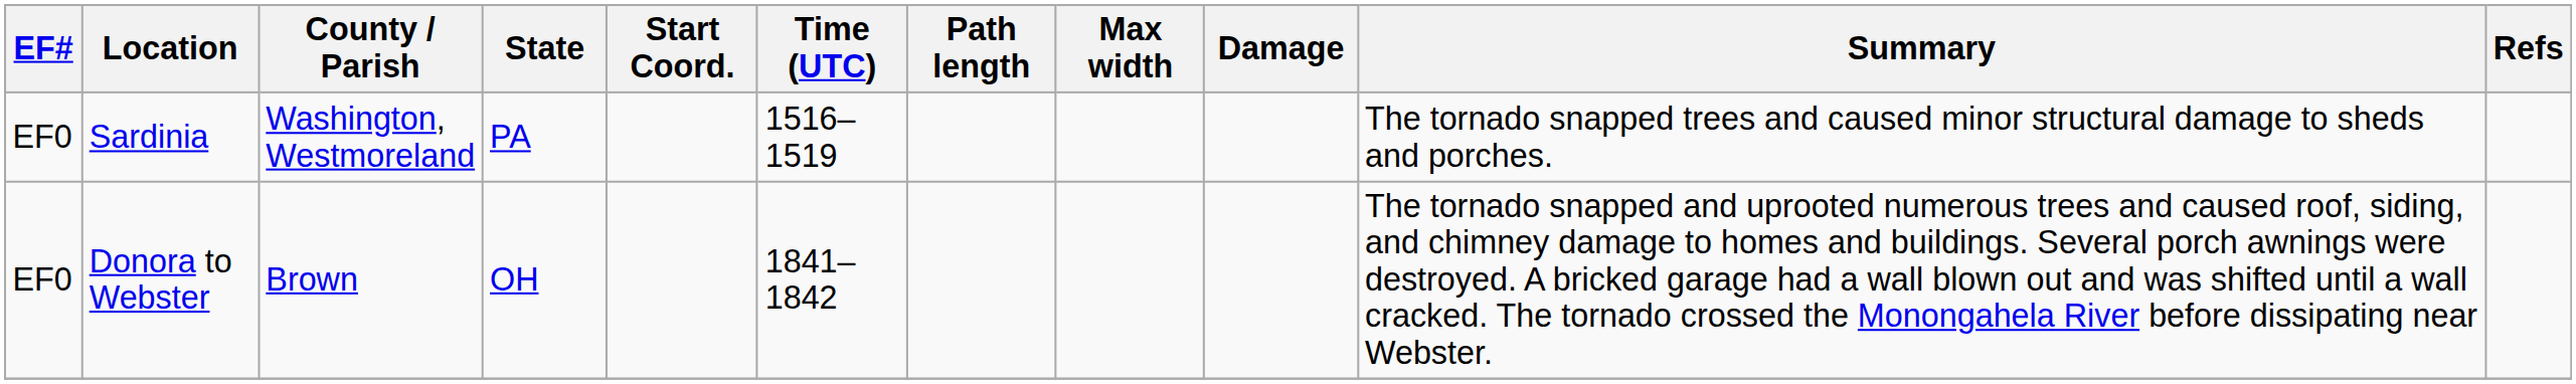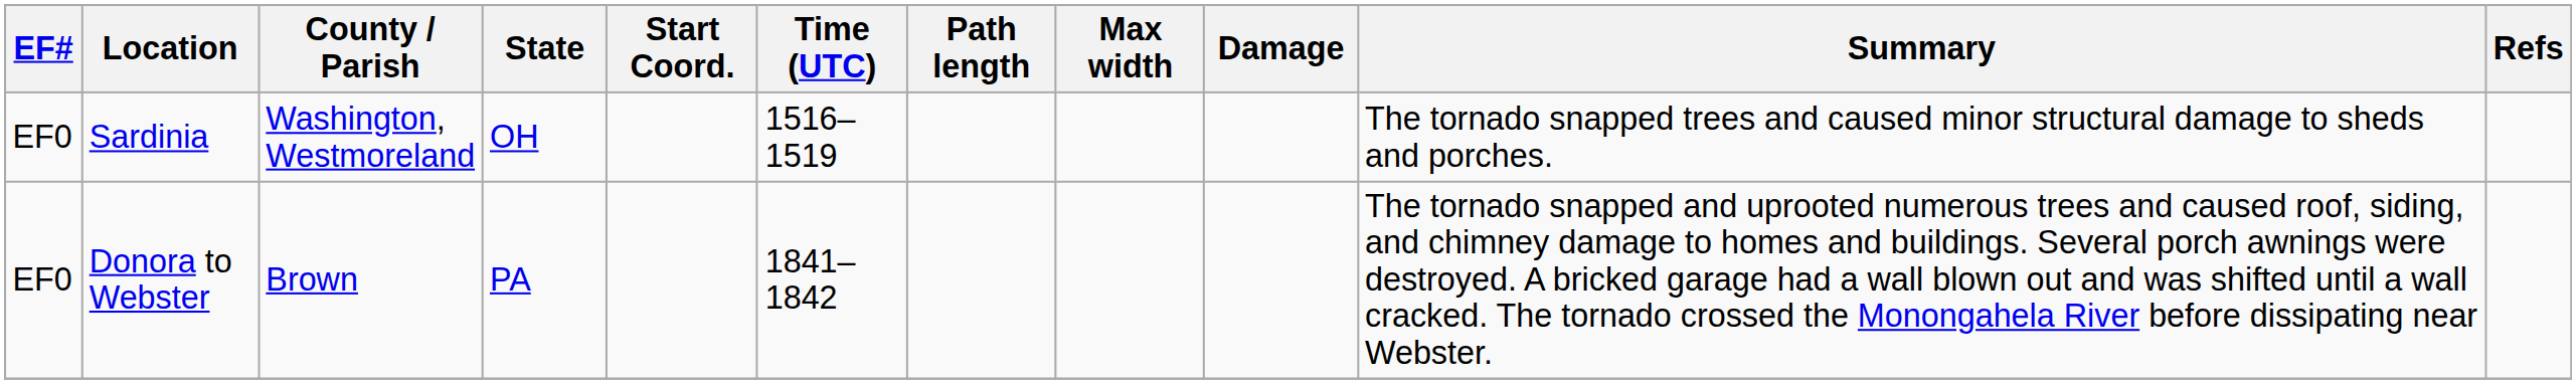Sardinia | State: PA -> OH
Donora to Webster | State: OH -> PA
